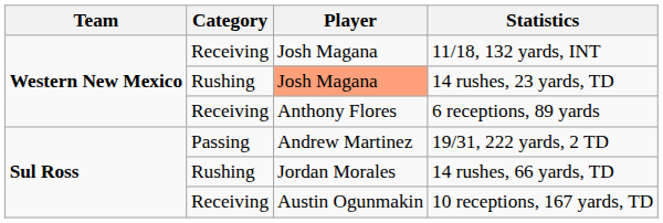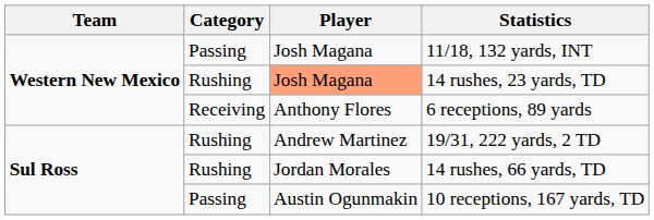11/18, 132 yards, INT | Category: Receiving -> Passing
19/31, 222 yards, 2 TD | Category: Passing -> Rushing
10 receptions, 167 yards, TD | Category: Receiving -> Passing
